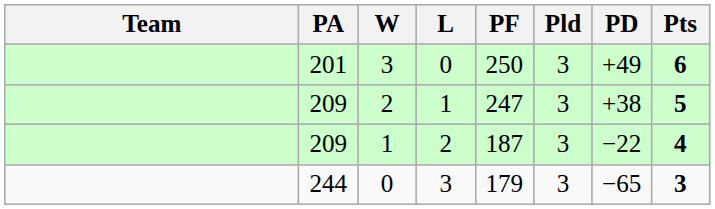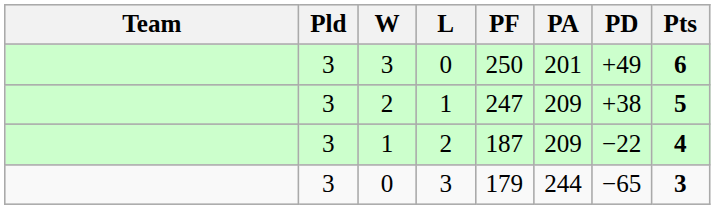columns swapped: Pld <-> PA
